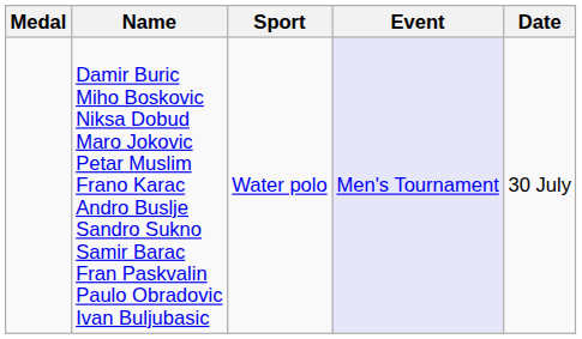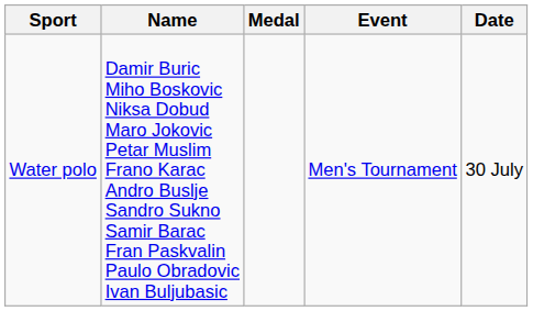columns swapped: Medal <-> Sport
row 2 | Event: lavender background -> no background
